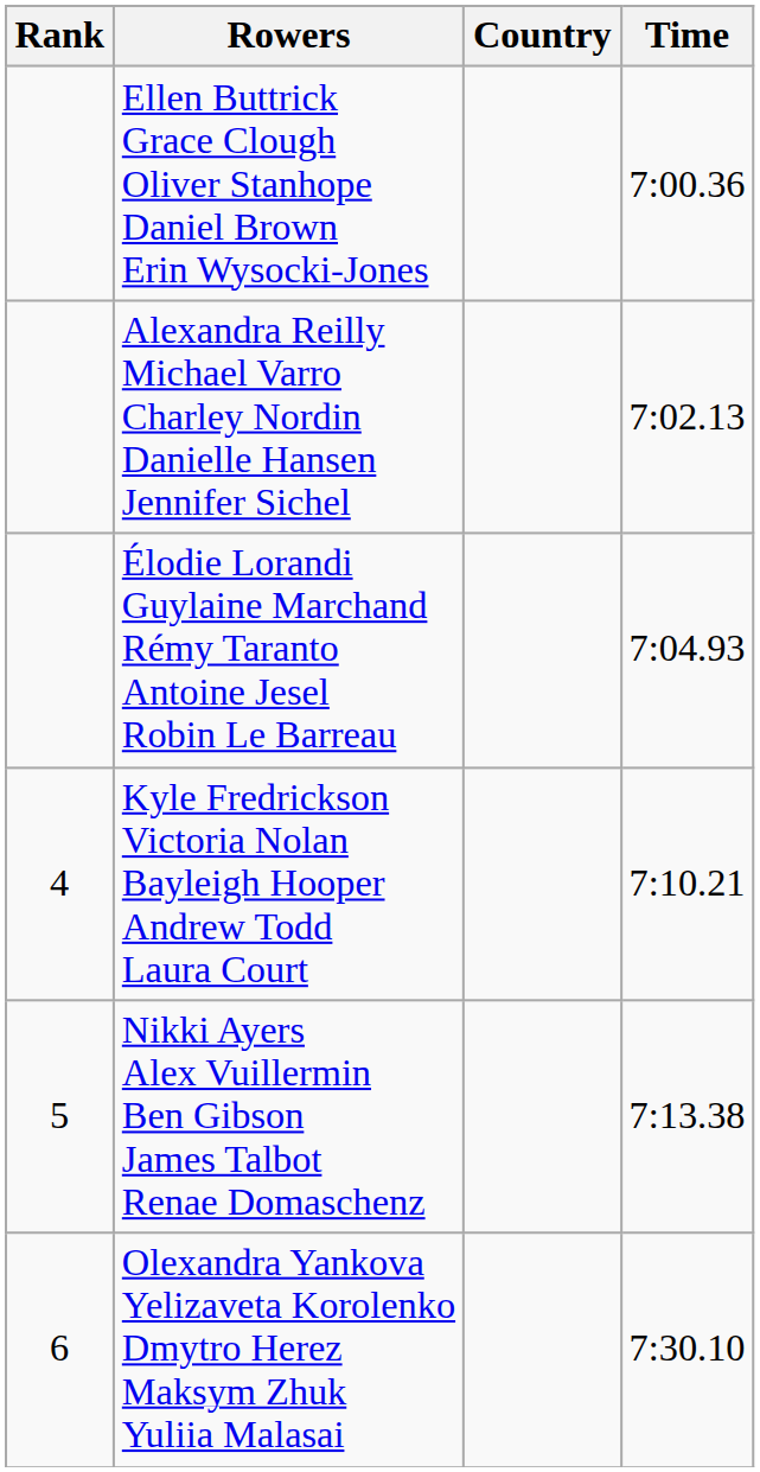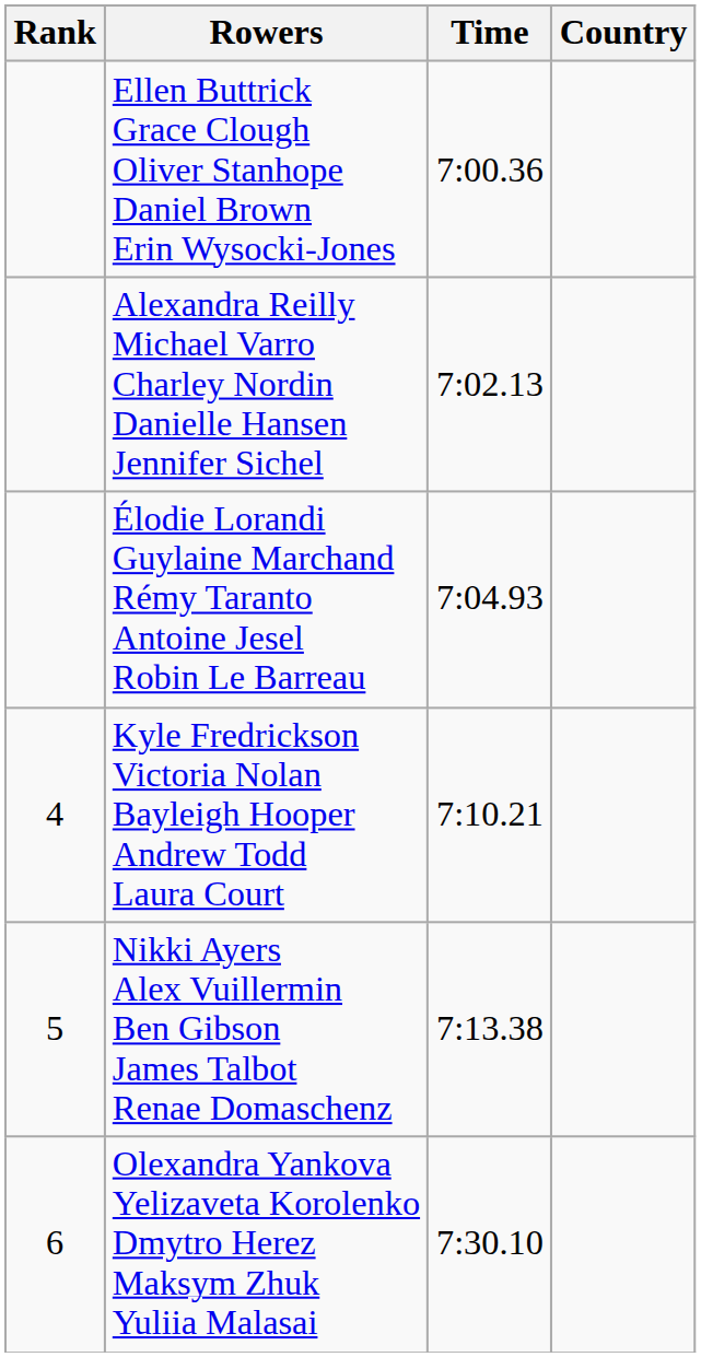columns swapped: Country <-> Time
